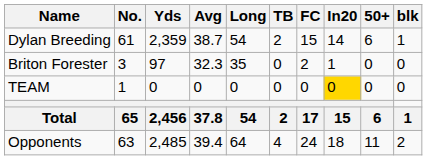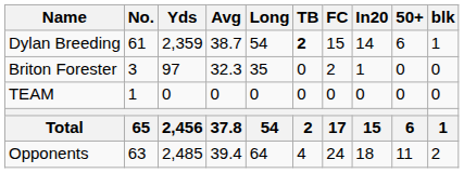Dylan Breeding | TB: normal -> bold
TEAM | In20: gold background -> no background
